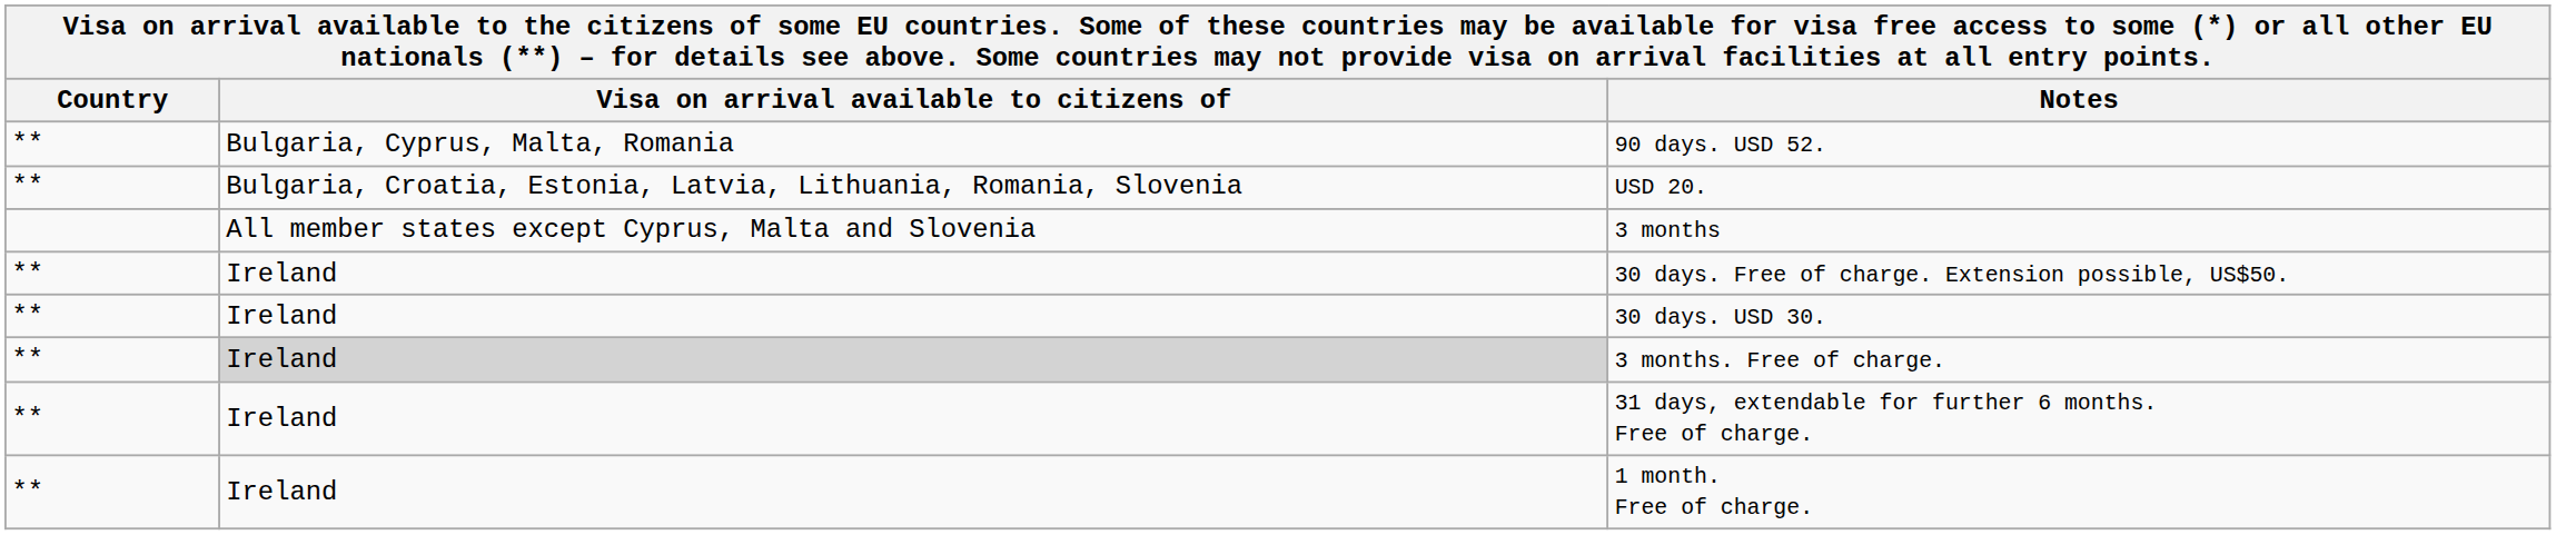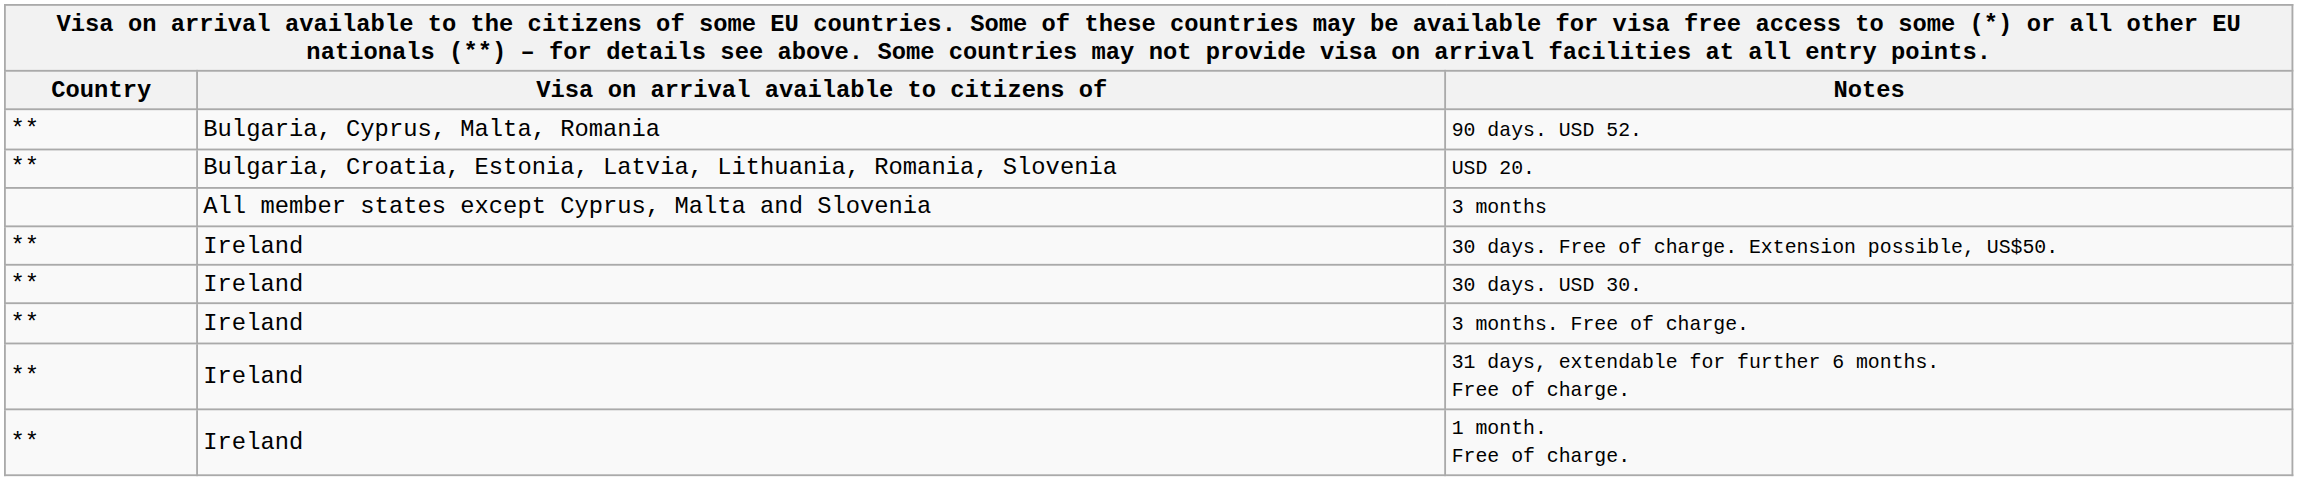3 months. Free of charge. | Visa on arrival available to citizens of: lightgrey background -> no background
